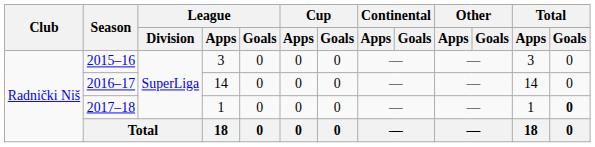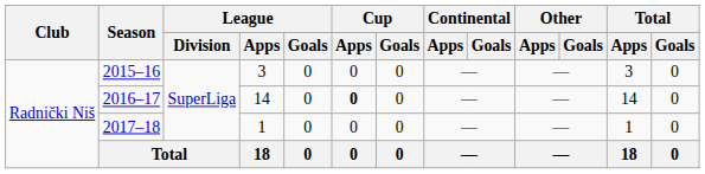2016–17 | Cup / Apps: normal -> bold
2017–18 | Total / Goals: bold -> normal
